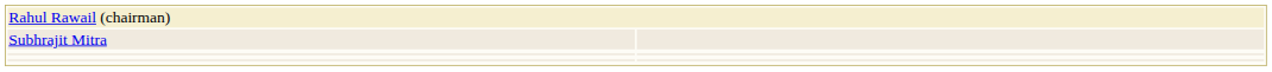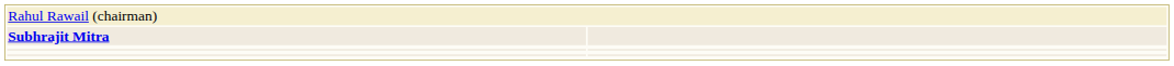row 2 | column 1: normal -> bold
